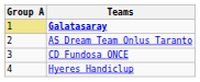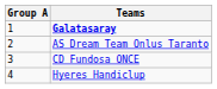Galatasaray | Group A: khaki background -> no background
